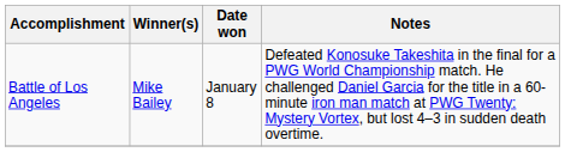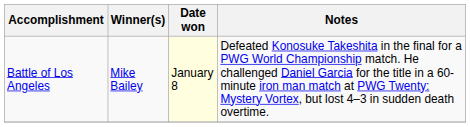Battle of Los Angeles | Date won: no background -> lightyellow background
